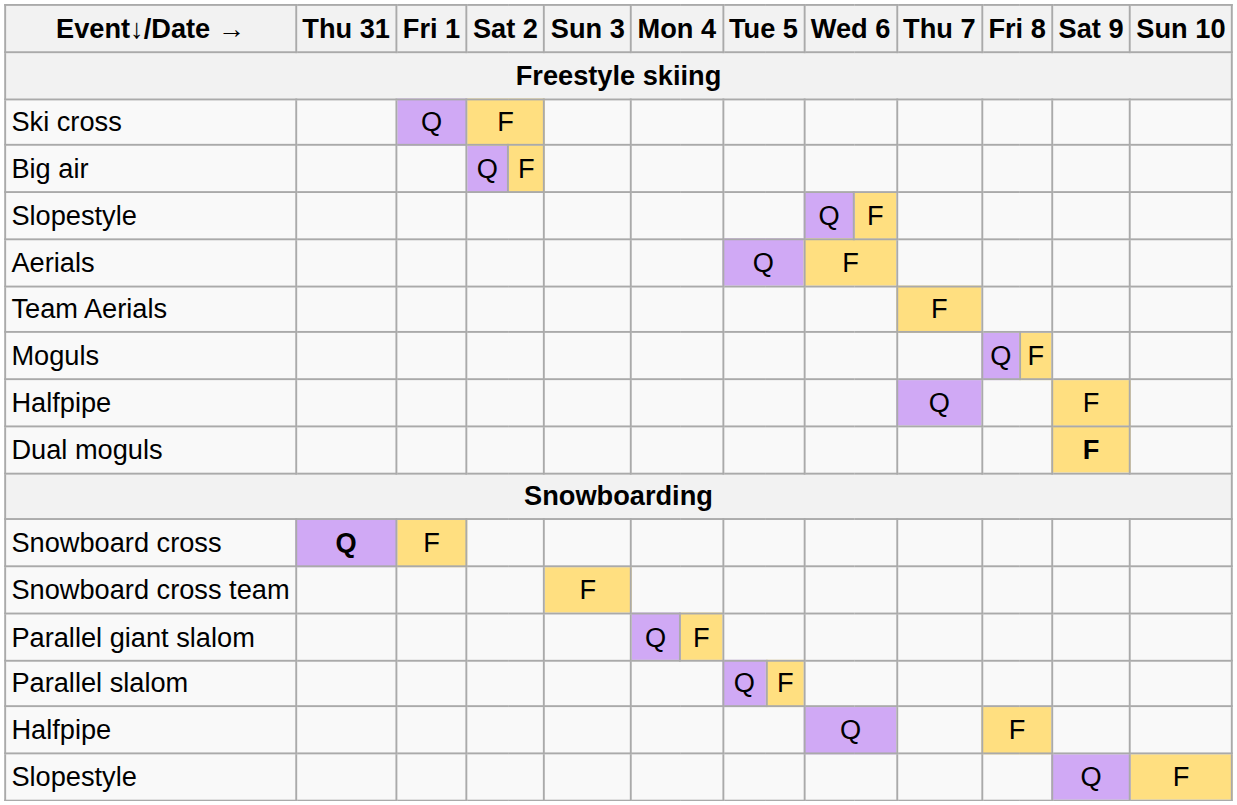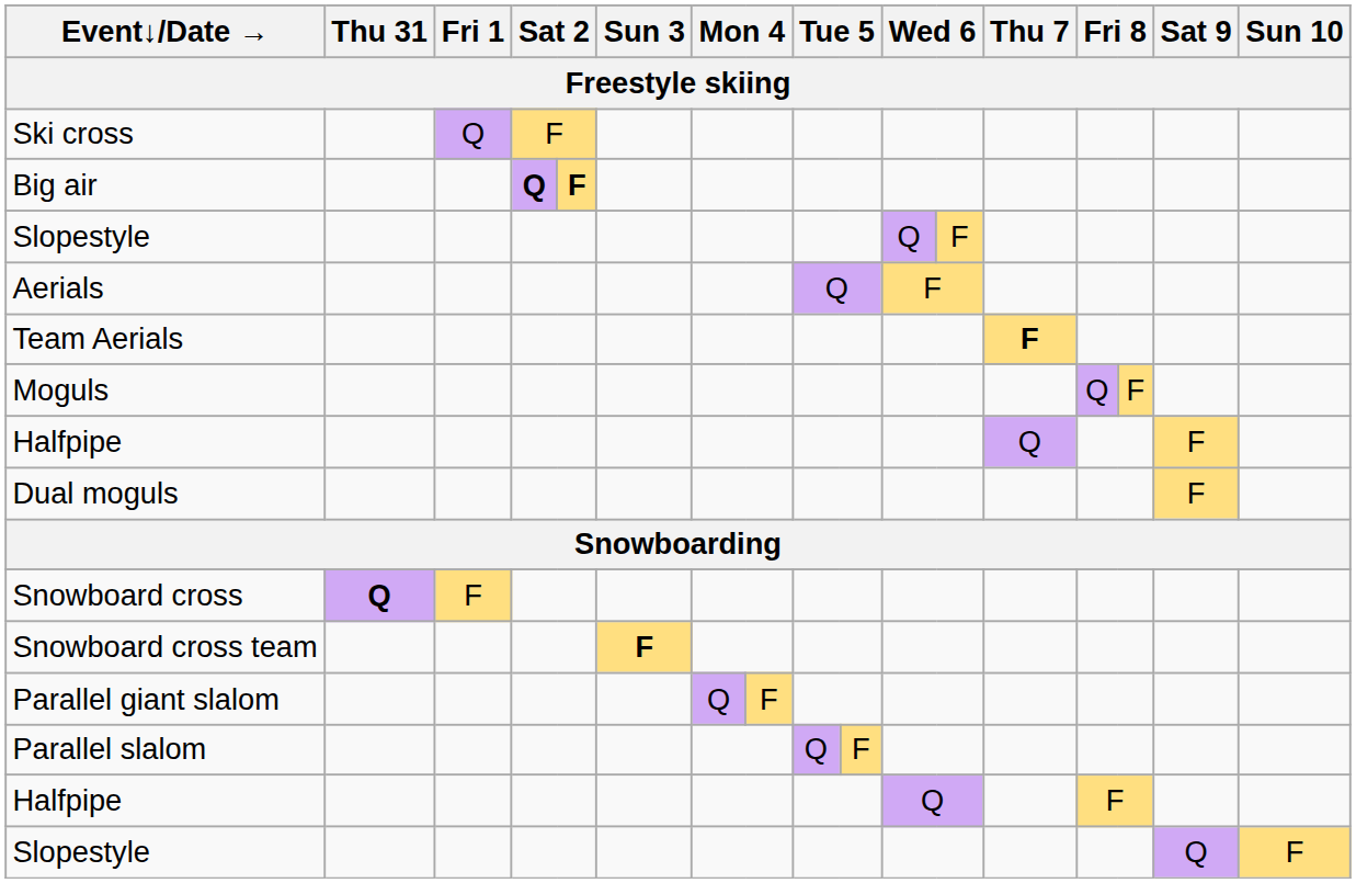Big air | column 4: normal -> bold
Big air | column 5: normal -> bold
Team Aerials | Thu 7: normal -> bold
Dual moguls | Sat 9: bold -> normal
Snowboard cross team | Sun 3: normal -> bold
